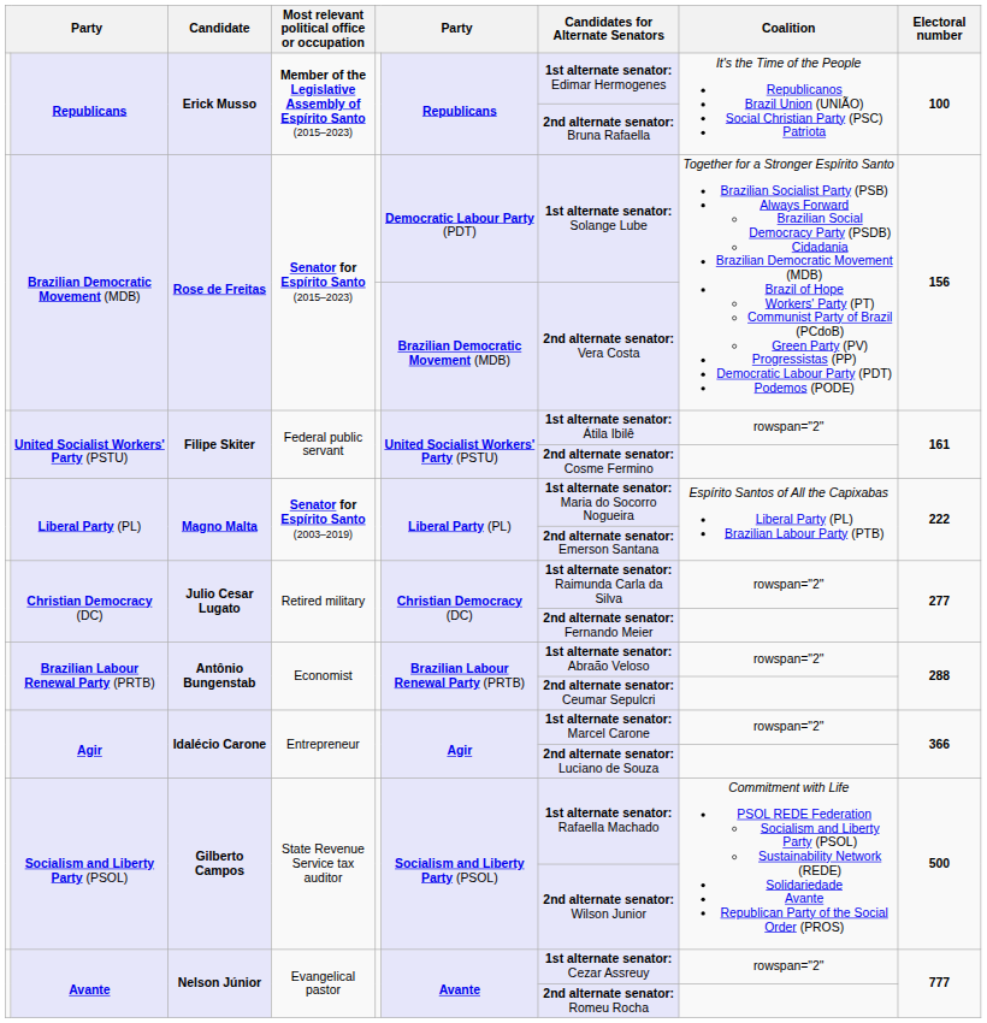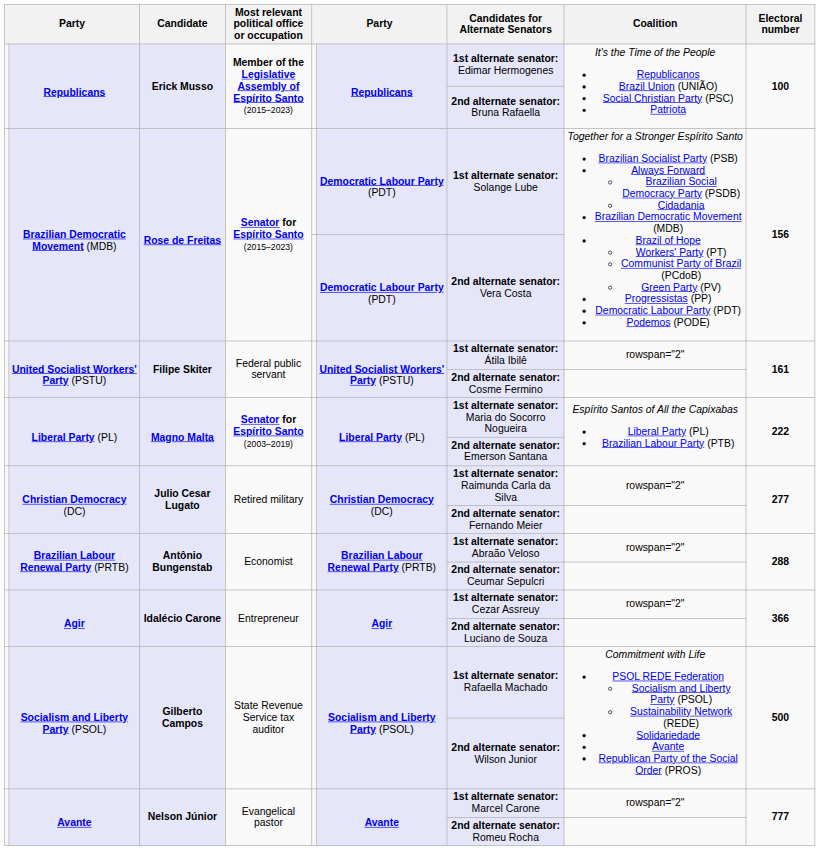row 5 | column 6: Brazilian Democratic Movement (MDB) -> Democratic Labour Party (PDT)
row 14 | Candidates for Alternate Senators: 1st alternate senator: Marcel Carone -> 1st alternate senator: Cezar Assreuy
row 18 | Candidates for Alternate Senators: 1st alternate senator: Cezar Assreuy -> 1st alternate senator: Marcel Carone
